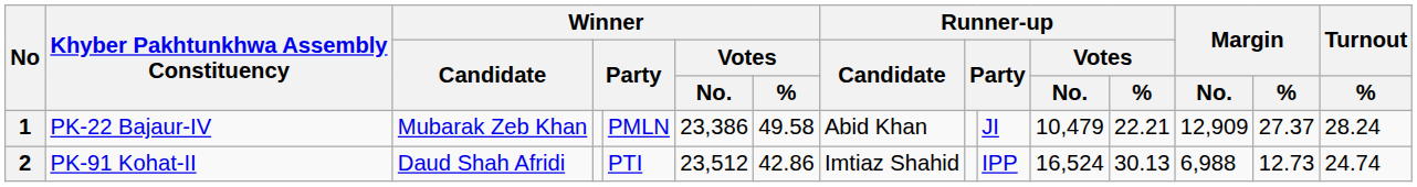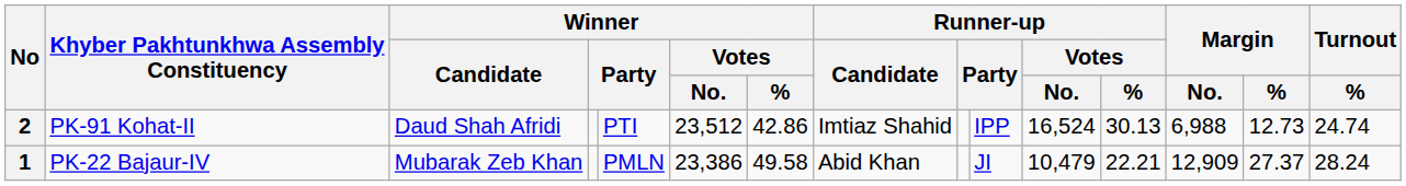rows swapped: 1 <-> 2
